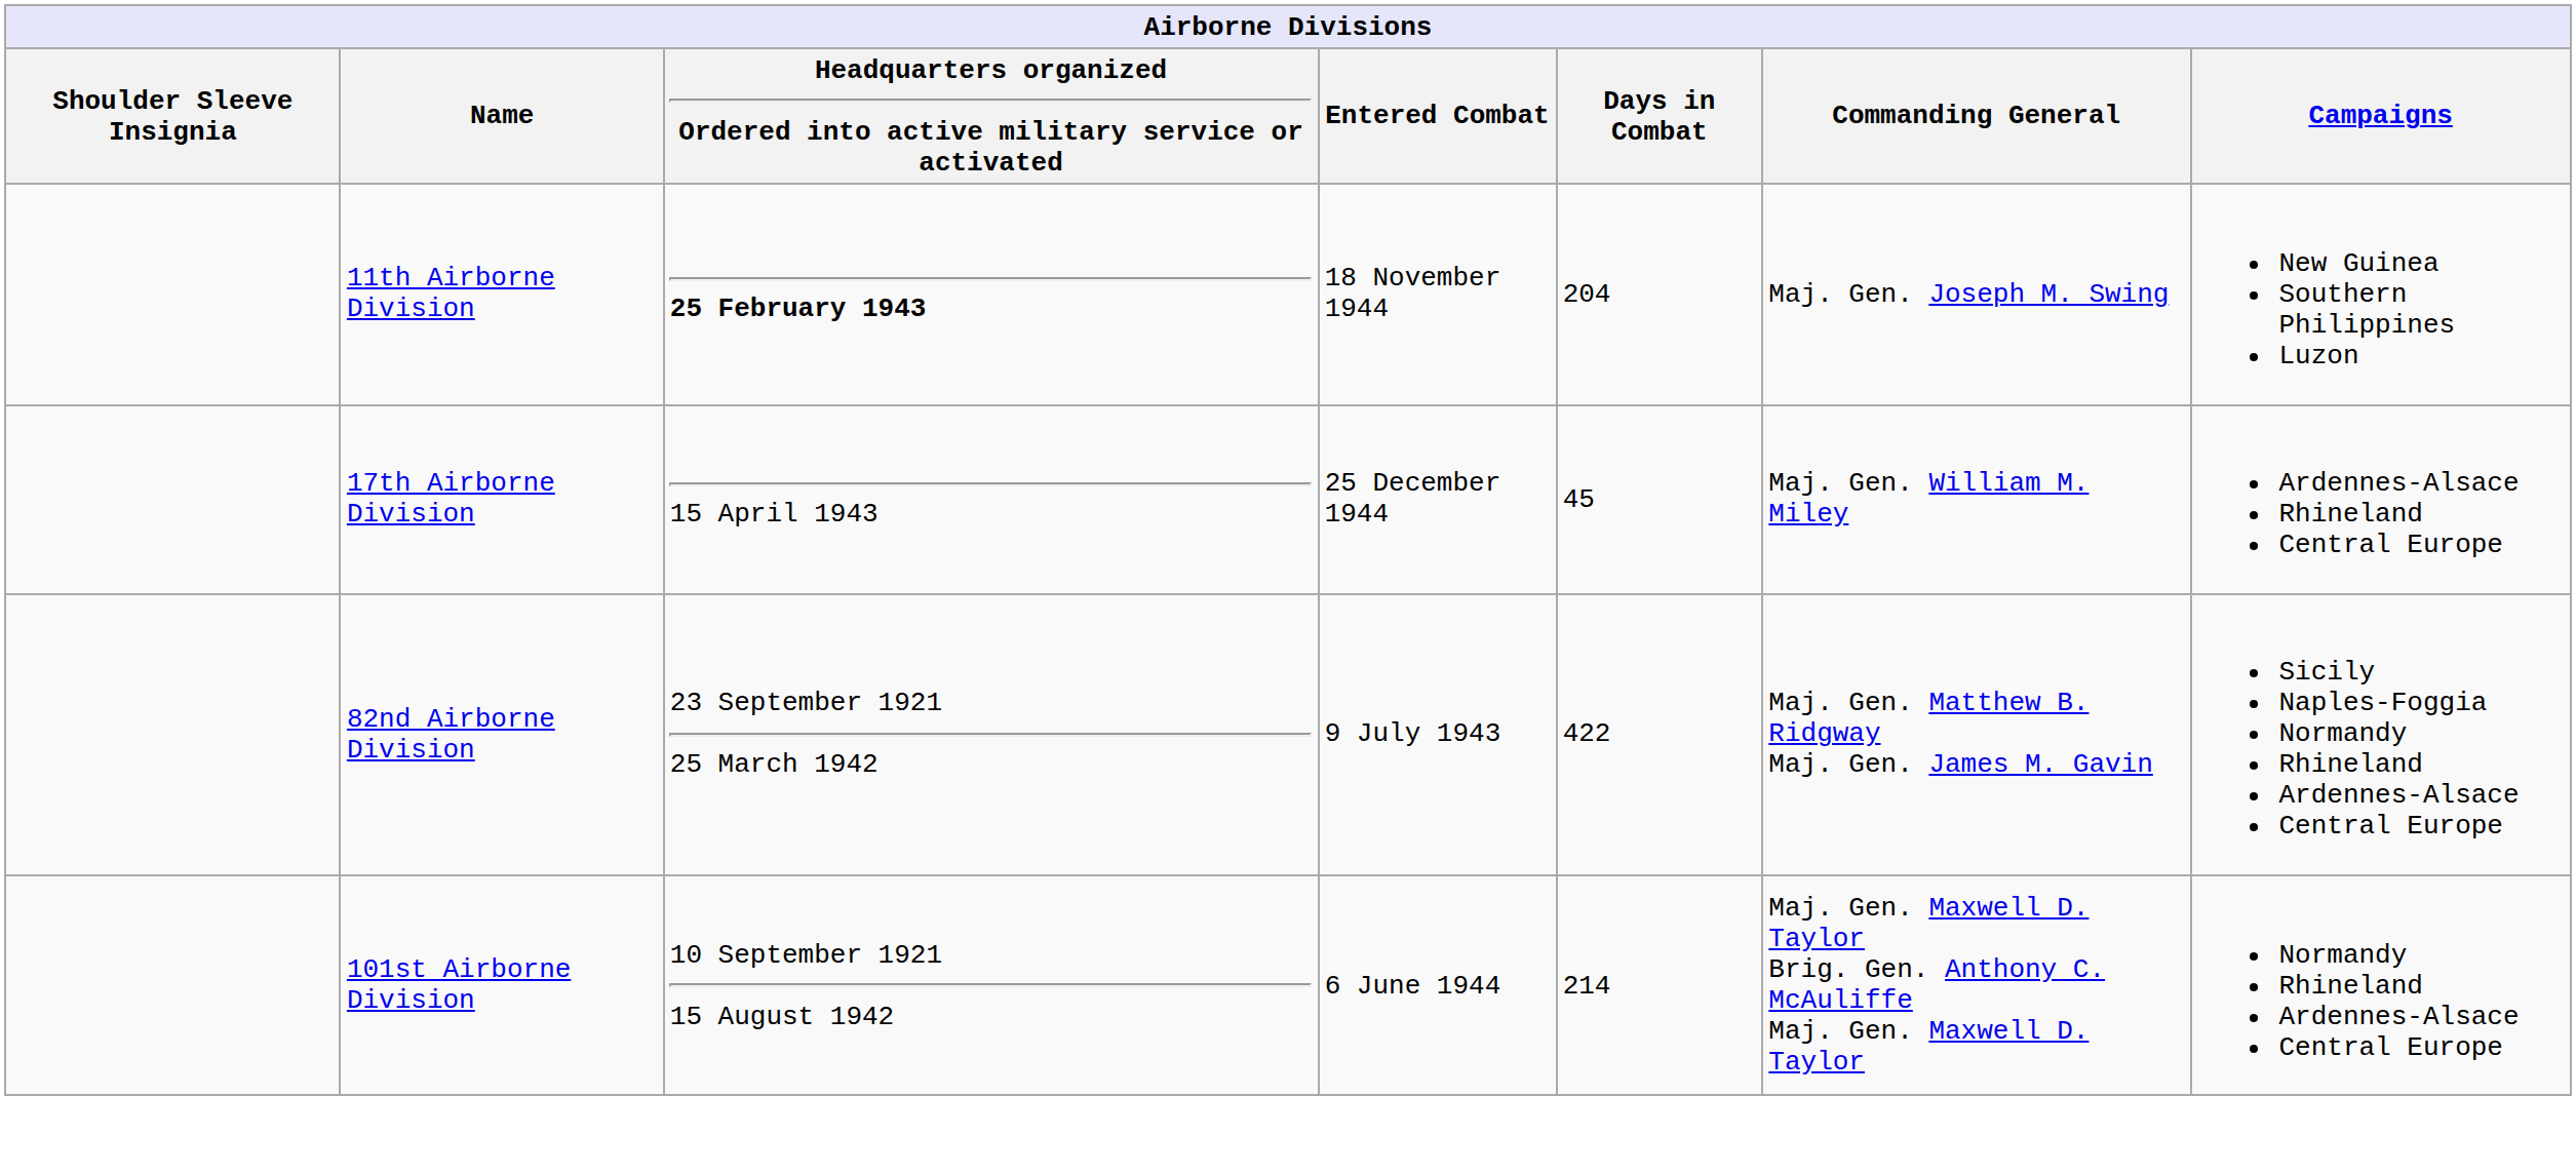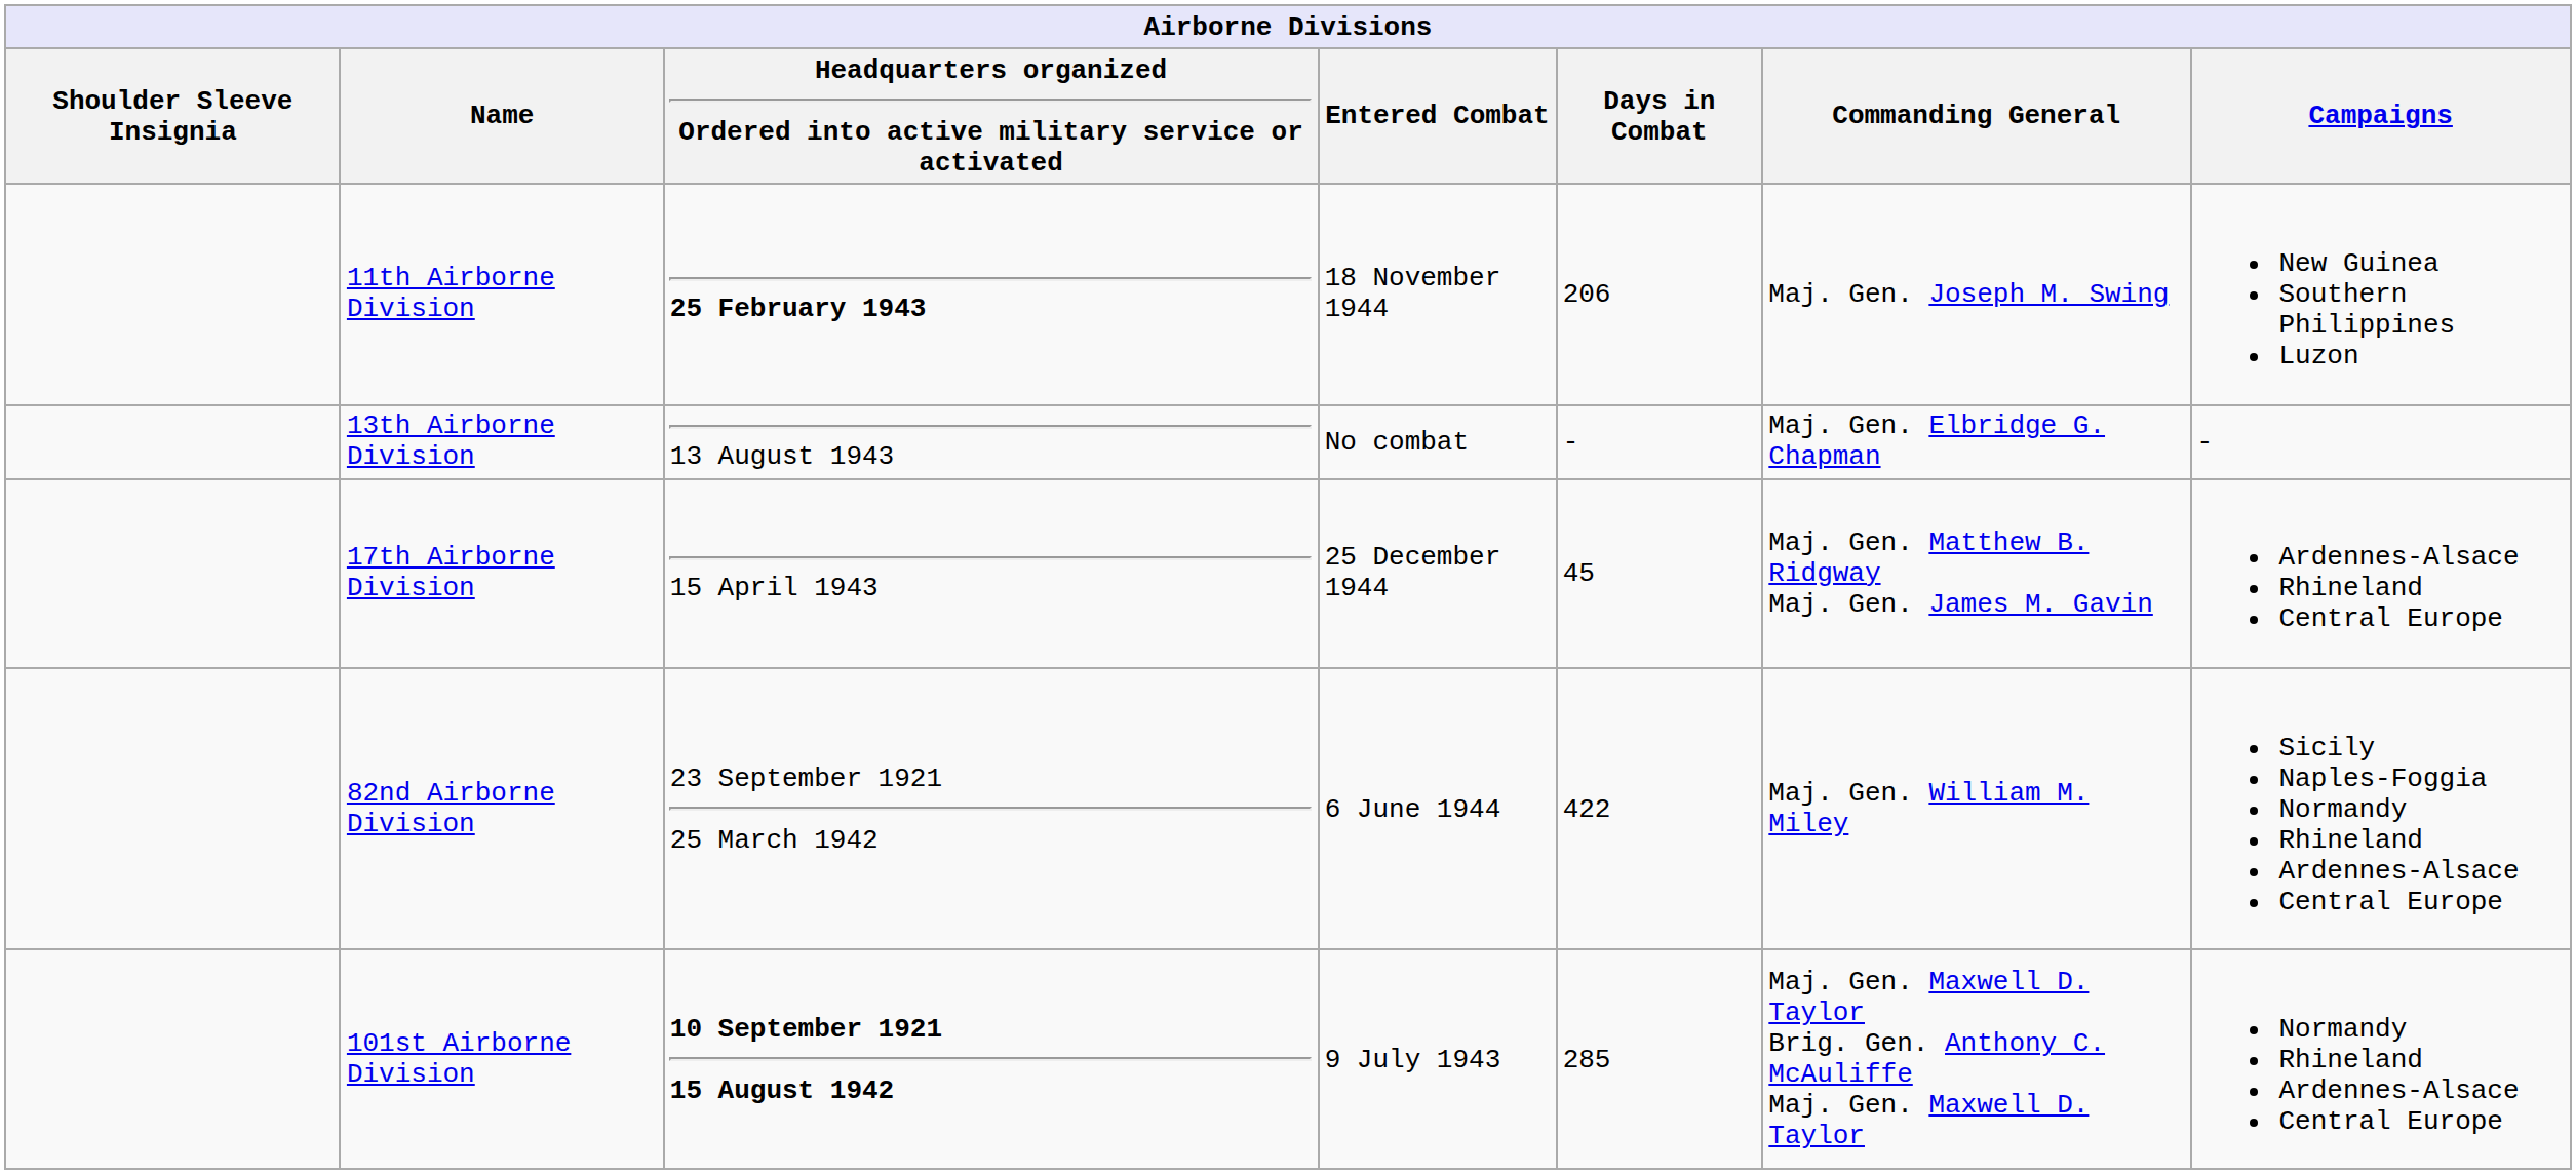11th Airborne Division | Days in Combat: 204 -> 206
+ row: 13th Airborne Division | 13 August 1943 | No combat | - | Maj. Gen. Elbridge G. Chapman | -
17th Airborne Division | Commanding General: Maj. Gen. William M. Miley -> Maj. Gen. Matthew B. Ridgway Maj. Gen. James M. Gavin
82nd Airborne Division | Entered Combat: 9 July 1943 -> 6 June 1944
82nd Airborne Division | Commanding General: Maj. Gen. Matthew B. Ridgway Maj. Gen. James M. Gavin -> Maj. Gen. William M. Miley
101st Airborne Division | column 3: normal -> bold
101st Airborne Division | Entered Combat: 6 June 1944 -> 9 July 1943
101st Airborne Division | Days in Combat: 214 -> 285
